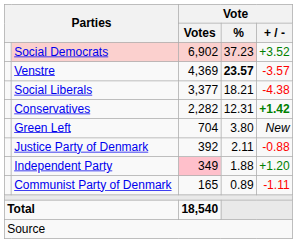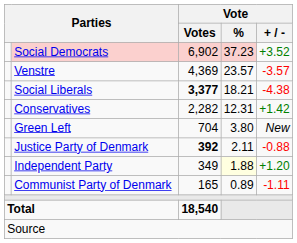Venstre | Vote / %: bold -> normal
Social Liberals | Vote / Votes: normal -> bold
Conservatives | Vote / + / -: bold -> normal
Justice Party of Denmark | Vote / Votes: normal -> bold
Independent Party | Vote / Votes: pink background -> no background
Independent Party | Vote / %: no background -> lightyellow background
